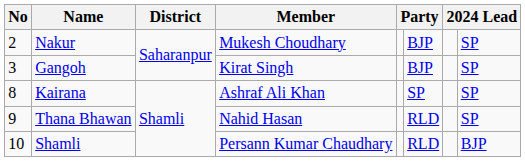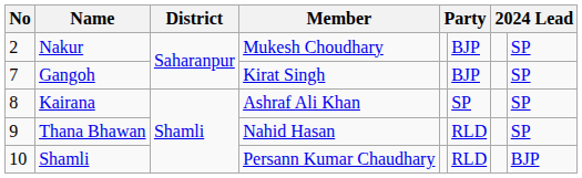Gangoh | No: 3 -> 7
